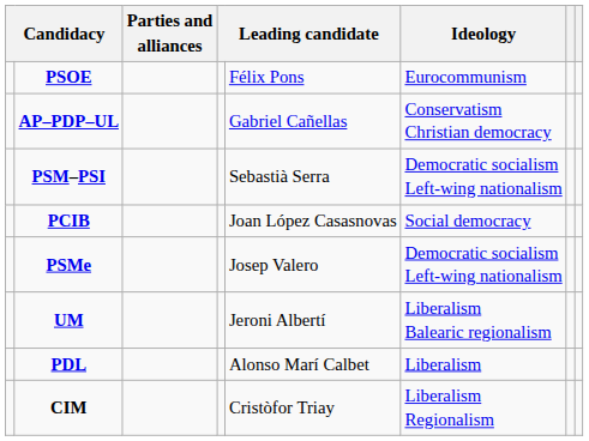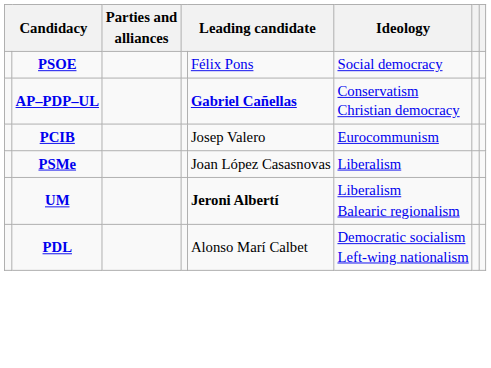PSOE | Ideology: Eurocommunism -> Social democracy
AP–PDP–UL | column 5: normal -> bold
- row: PSM–PSI | Sebastià Serra | Democratic socialism Left-wing nationalism
PCIB | column 5: Joan López Casasnovas -> Josep Valero
PCIB | Ideology: Social democracy -> Eurocommunism
PSMe | column 5: Josep Valero -> Joan López Casasnovas
PSMe | Ideology: Democratic socialism Left-wing nationalism -> Liberalism
UM | column 5: normal -> bold
PDL | Ideology: Liberalism -> Democratic socialism Left-wing nationalism
- row: CIM | Cristòfor Triay | Liberalism Regionalism
